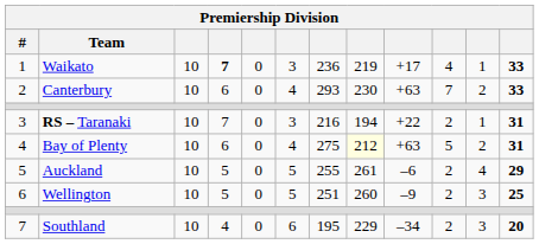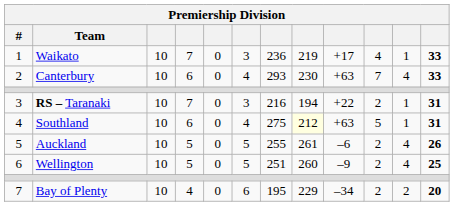row 3 | column 4: bold -> normal
row 4 | column 11: 2 -> 4
row 7 | Team: Bay of Plenty -> Southland
row 7 | column 11: 2 -> 1
row 8 | column 12: 29 -> 26
row 9 | column 11: 3 -> 4
row 11 | Team: Southland -> Bay of Plenty
row 11 | column 11: 3 -> 2
